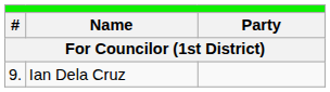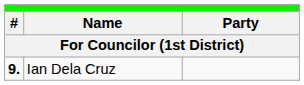Ian Dela Cruz | column 1: normal -> bold
